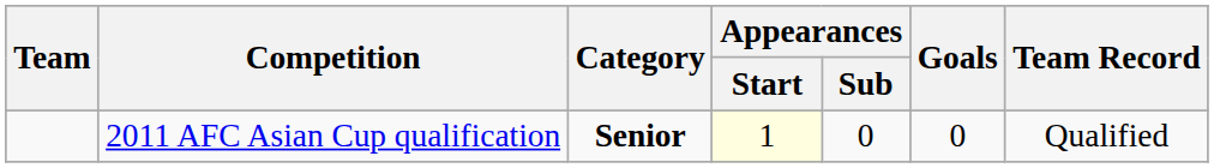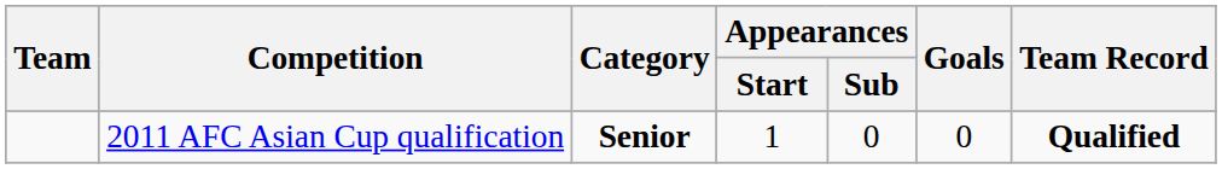2011 AFC Asian Cup qualification | Appearances / Start: lightyellow background -> no background
2011 AFC Asian Cup qualification | Team Record: normal -> bold
